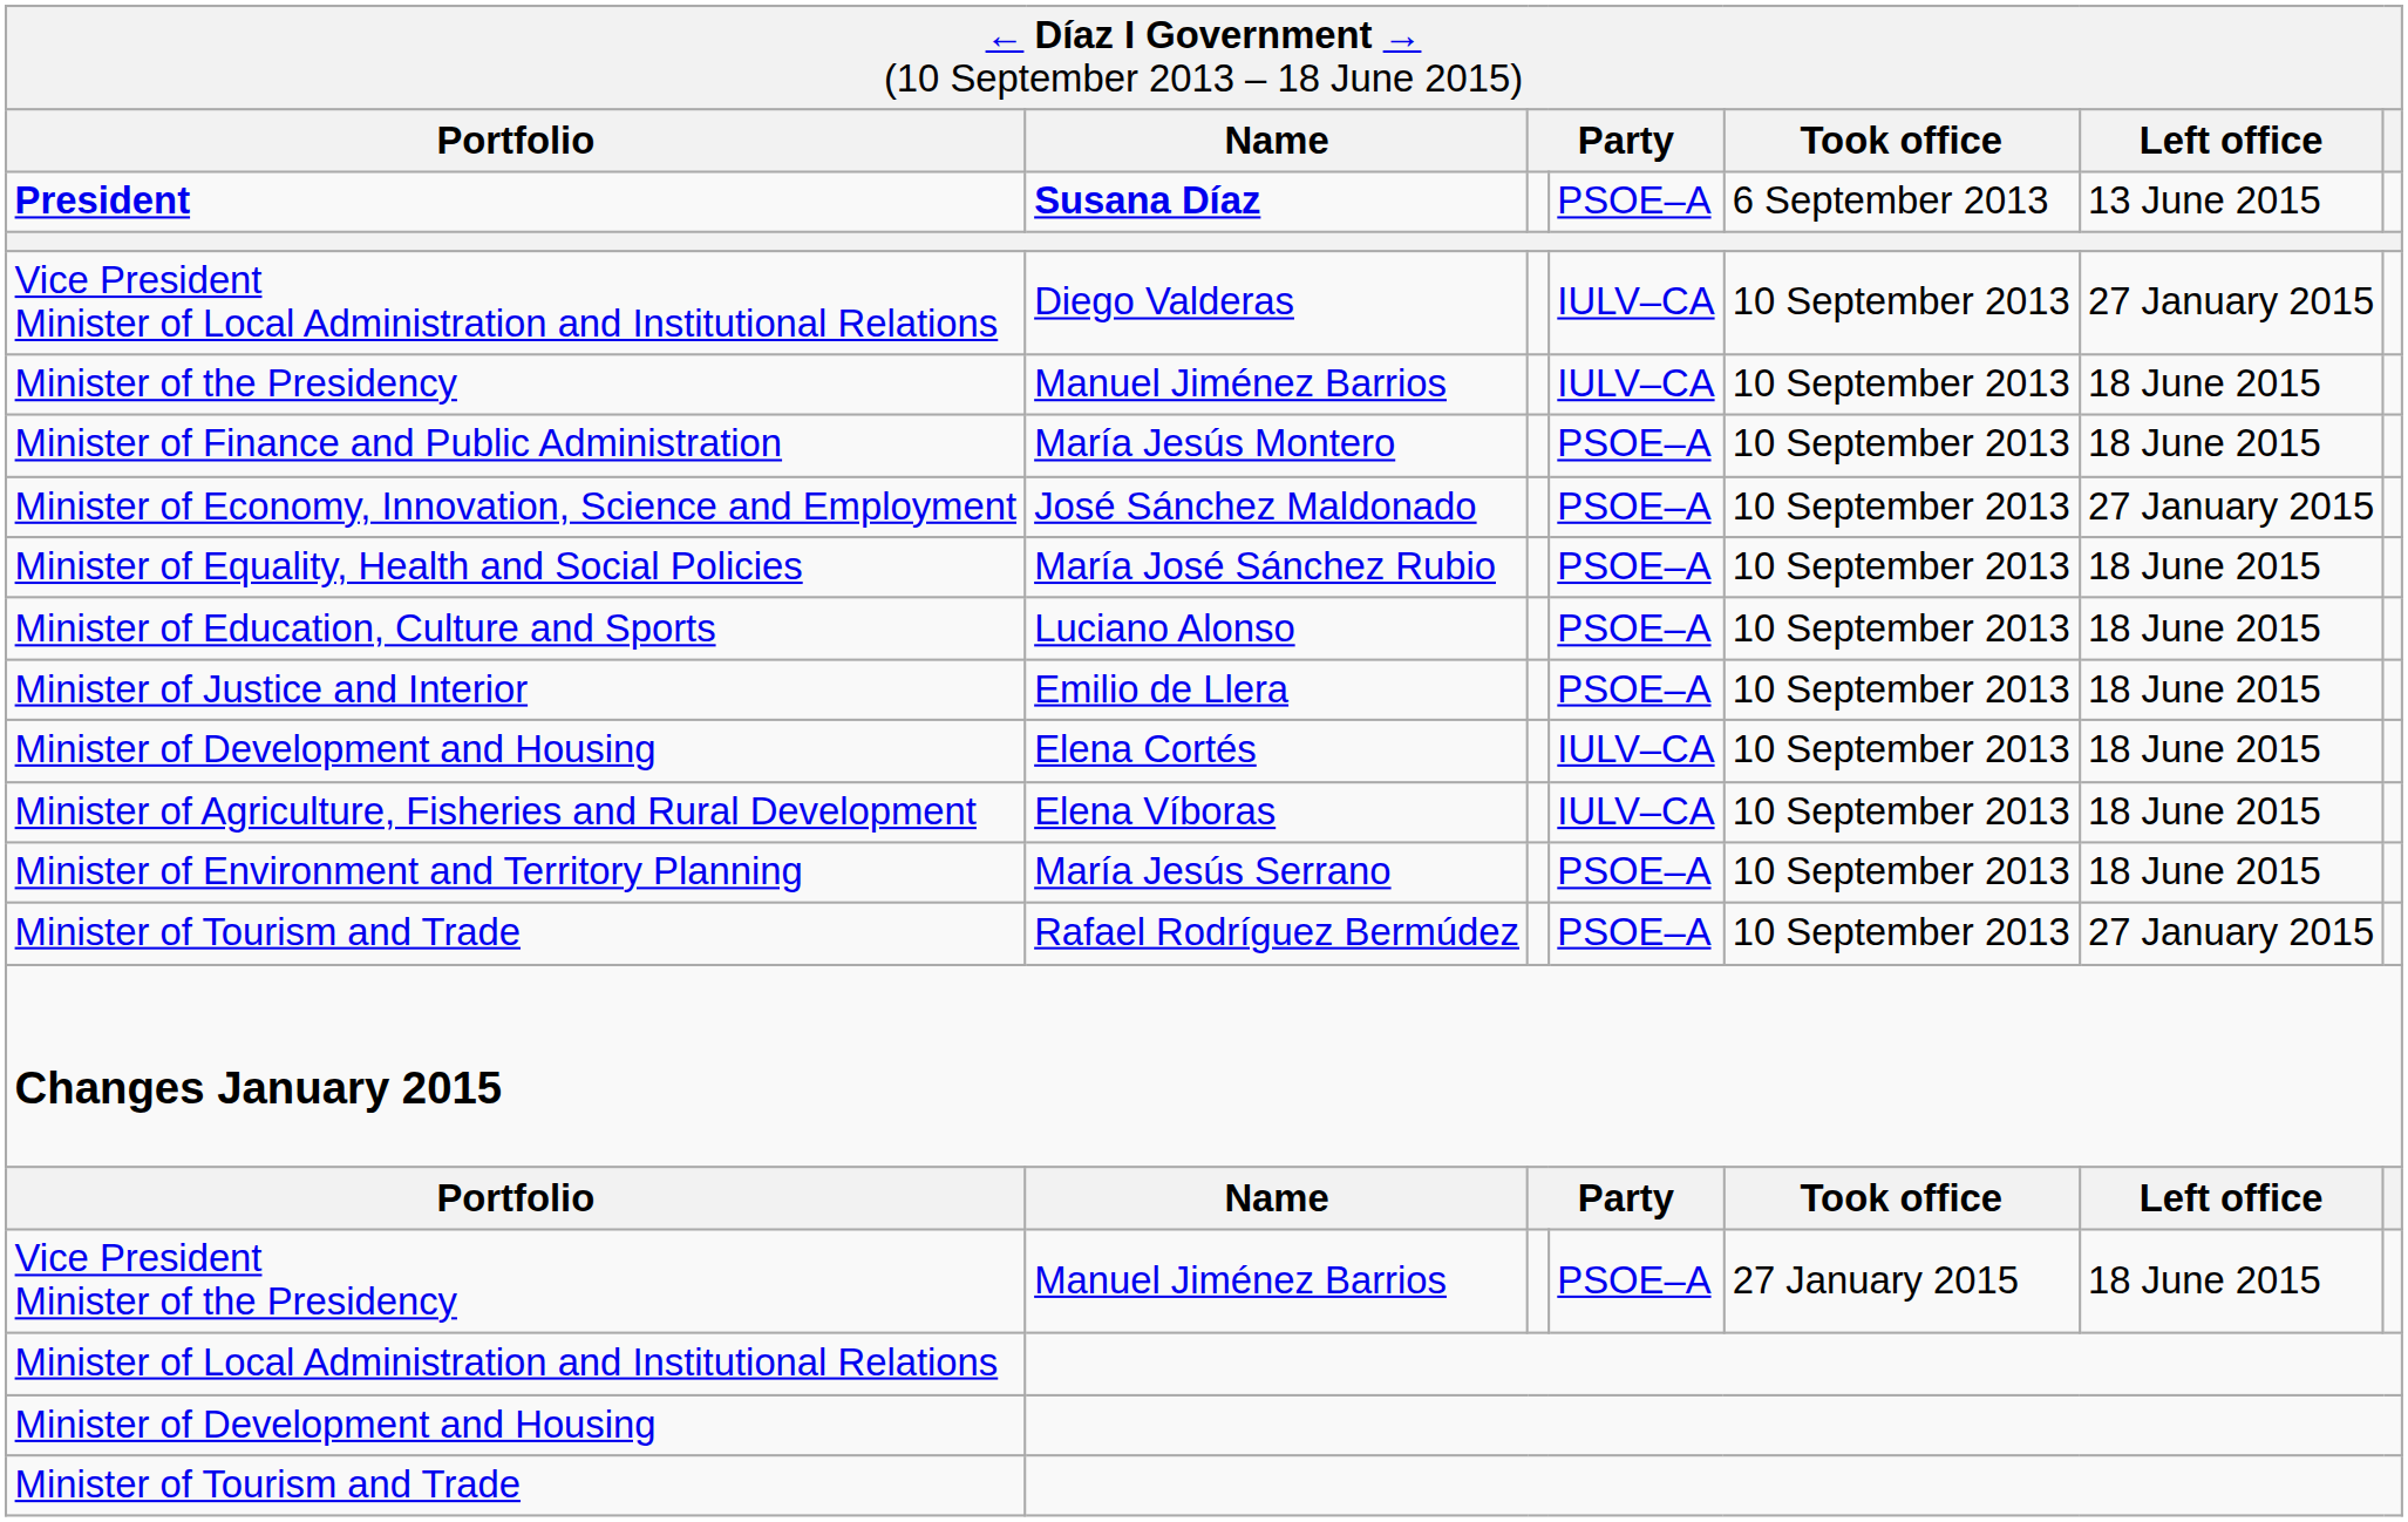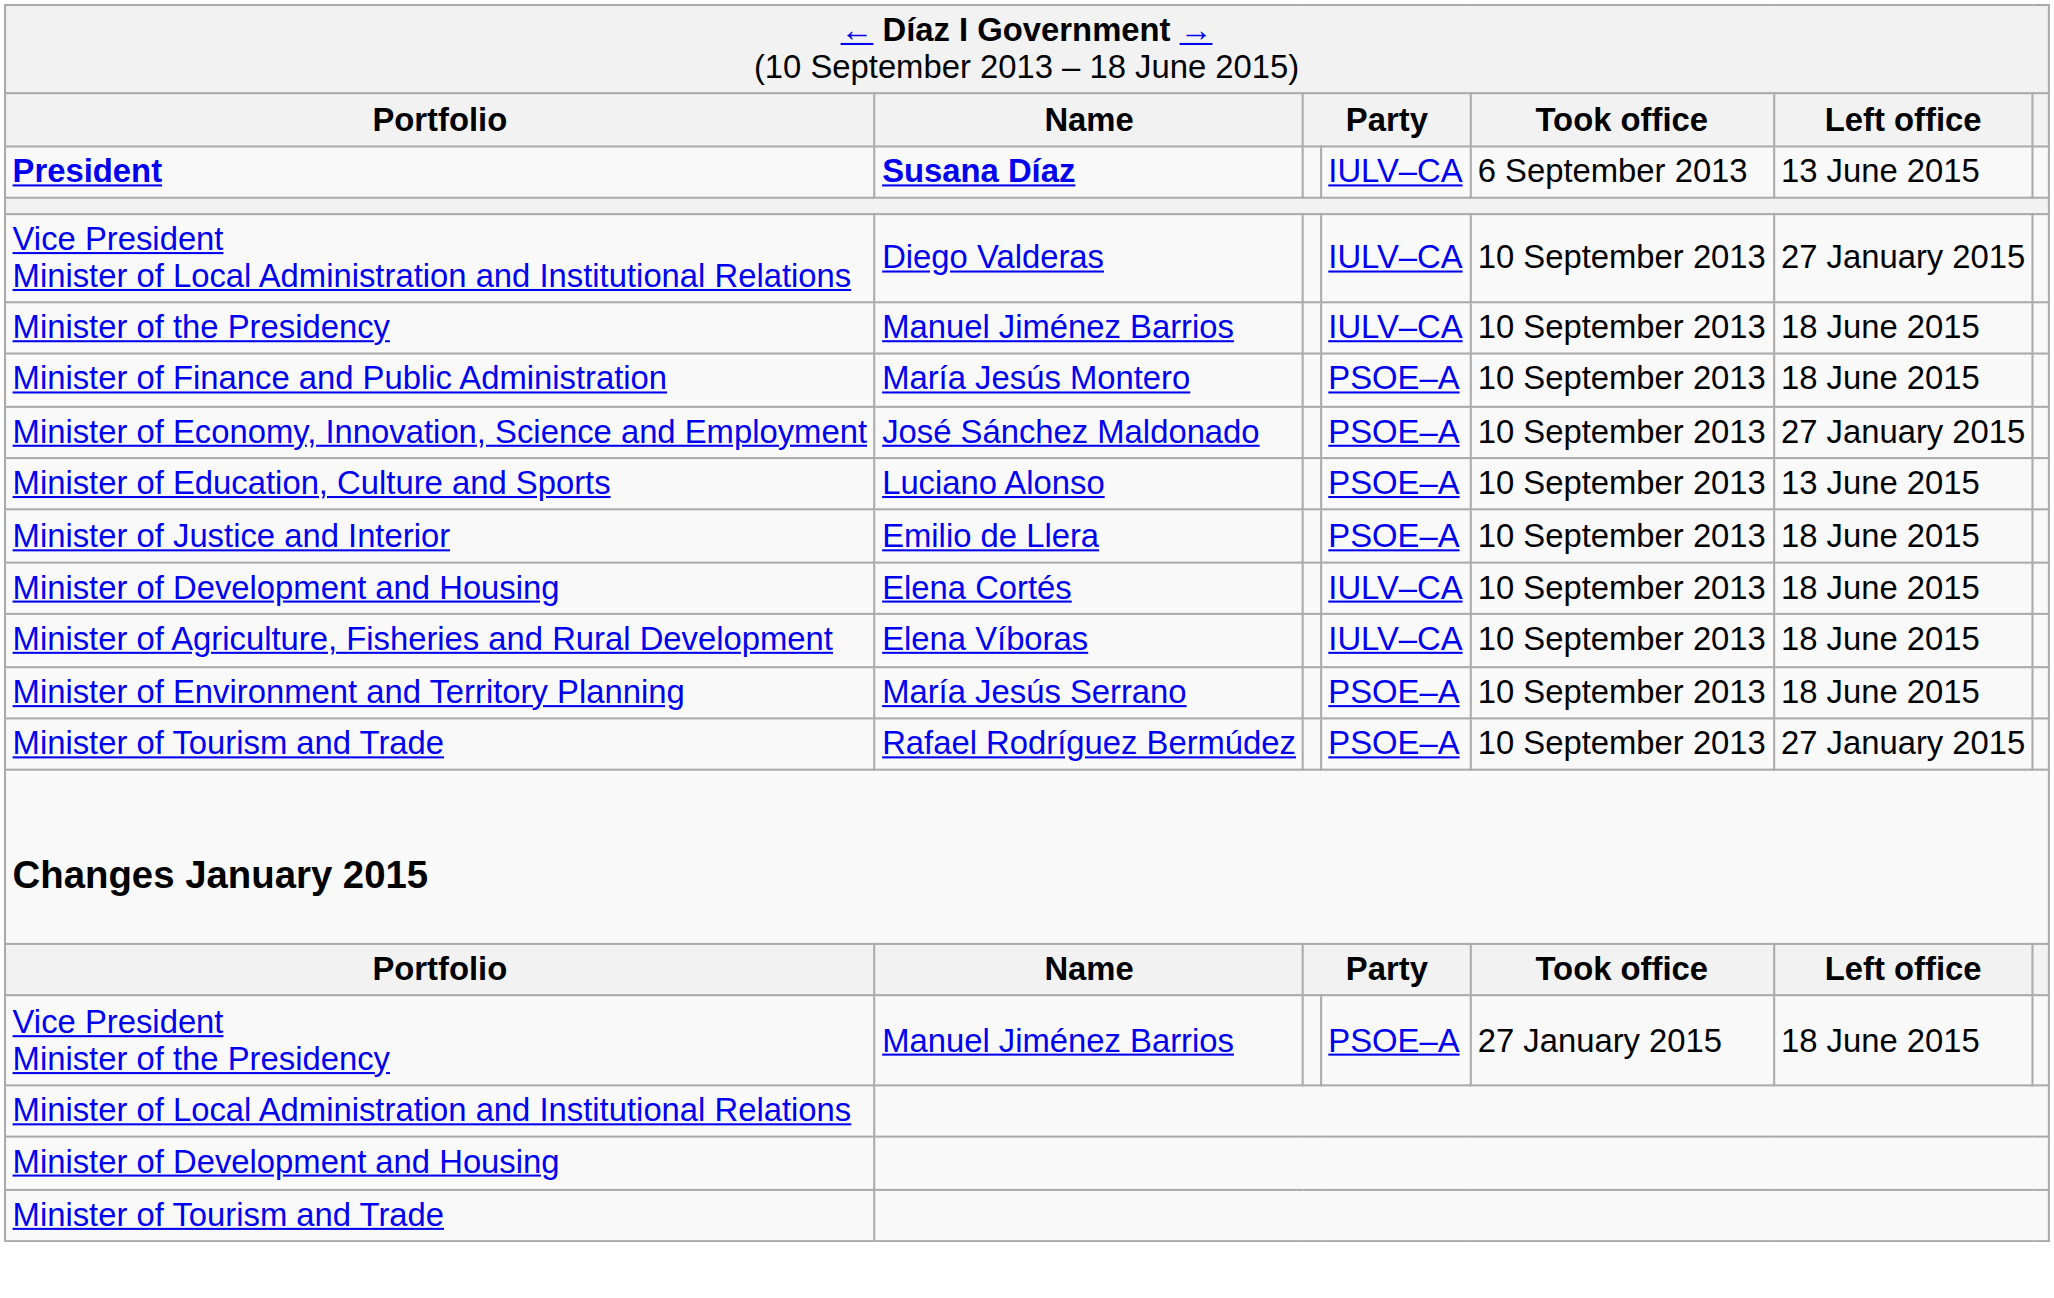President | column 4: PSOE–A -> IULV–CA
- row: Minister of Equality, Health and Social Policies | María José Sánchez Rubio | PSOE–A | 10 September 2013 | 18 June 2015
Minister of Education, Culture and Sports | column 6: 18 June 2015 -> 13 June 2015
